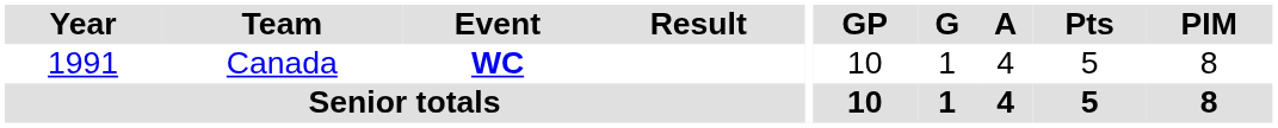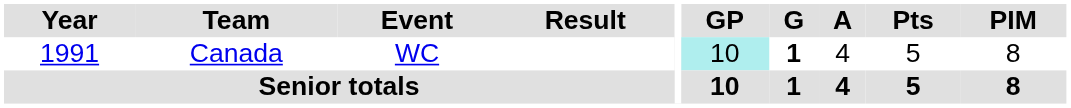Canada | Event: bold -> normal
Canada | GP: no background -> paleturquoise background
Canada | G: normal -> bold
